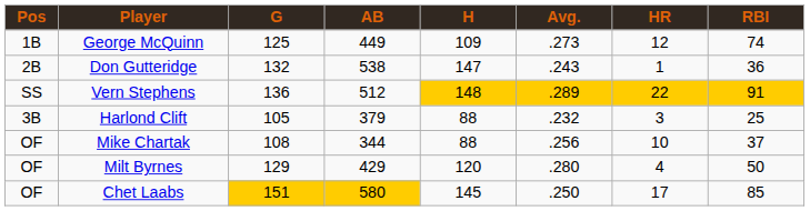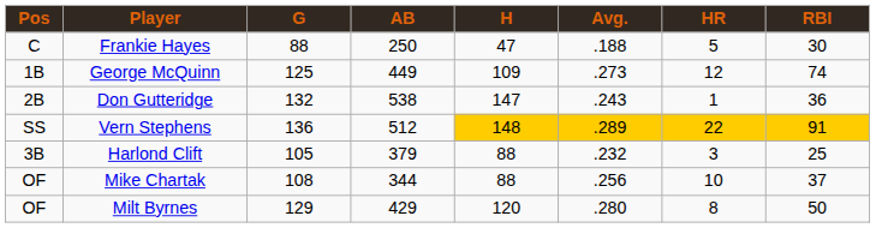+ row: C | Frankie Hayes | 88 | 250 | 47 | .188 | 5 | 30
Milt Byrnes | HR: 4 -> 8
- row: OF | Chet Laabs | 151 | 580 | 145 | .250 | 17 | 85
